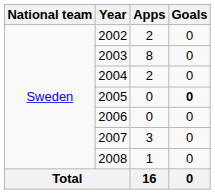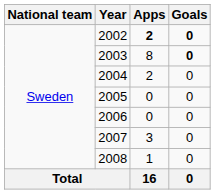2002 | Apps: normal -> bold
2002 | Goals: normal -> bold
2003 | Goals: normal -> bold
2005 | Goals: bold -> normal
